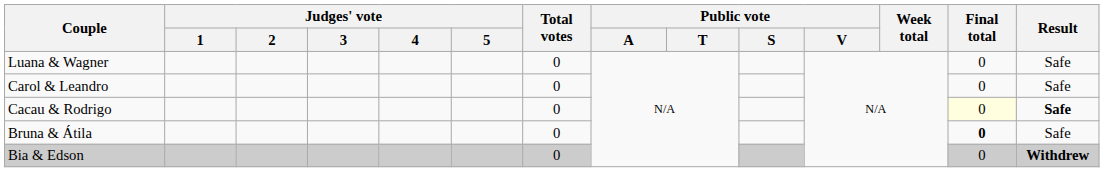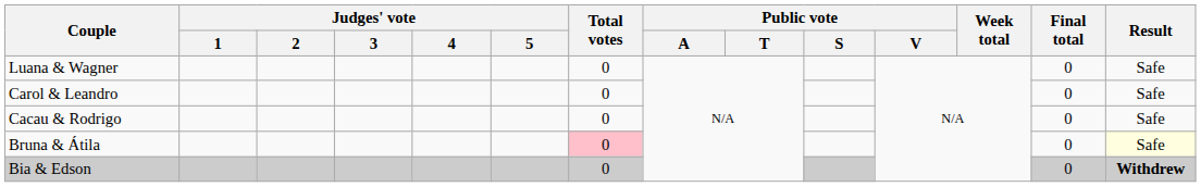Cacau & Rodrigo | Final total: lightyellow background -> no background
Cacau & Rodrigo | Result: bold -> normal
Bruna & Átila | Total votes: no background -> pink background
Bruna & Átila | Final total: bold -> normal
Bruna & Átila | Result: no background -> lightyellow background
